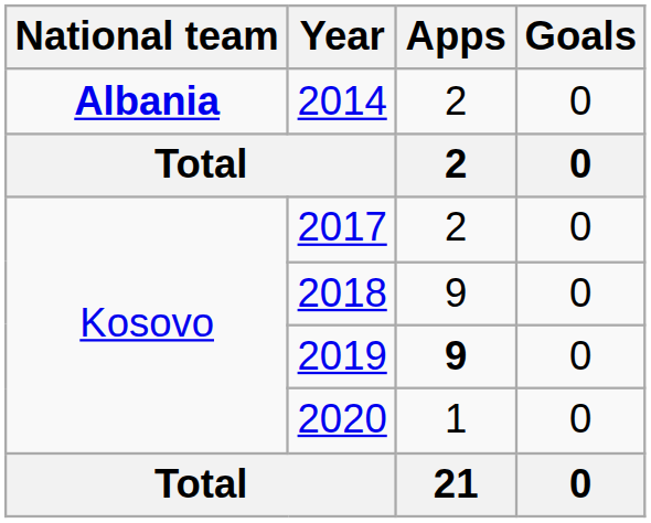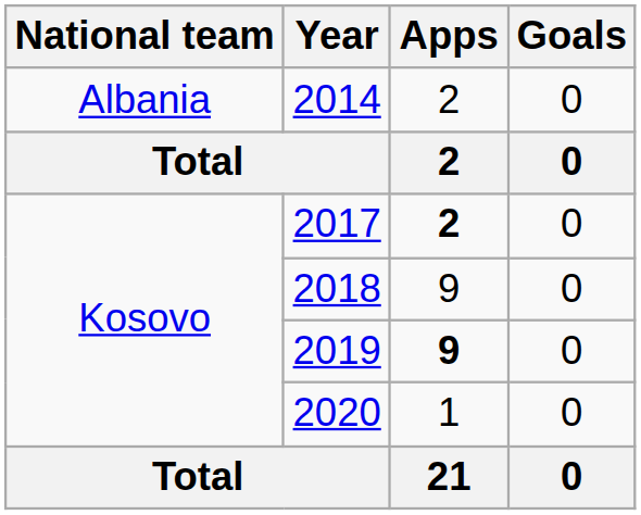2014 | National team: bold -> normal
2017 | Apps: normal -> bold
